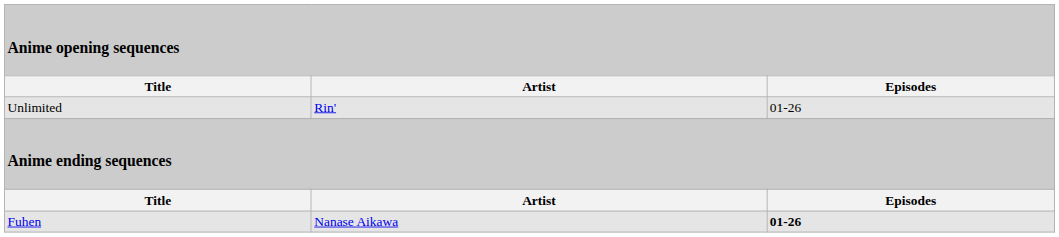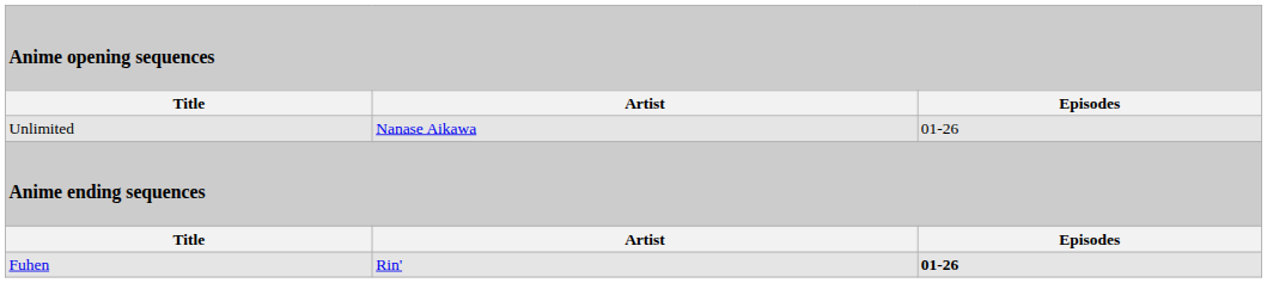Unlimited | column 2: Rin' -> Nanase Aikawa
Fuhen | column 2: Nanase Aikawa -> Rin'
